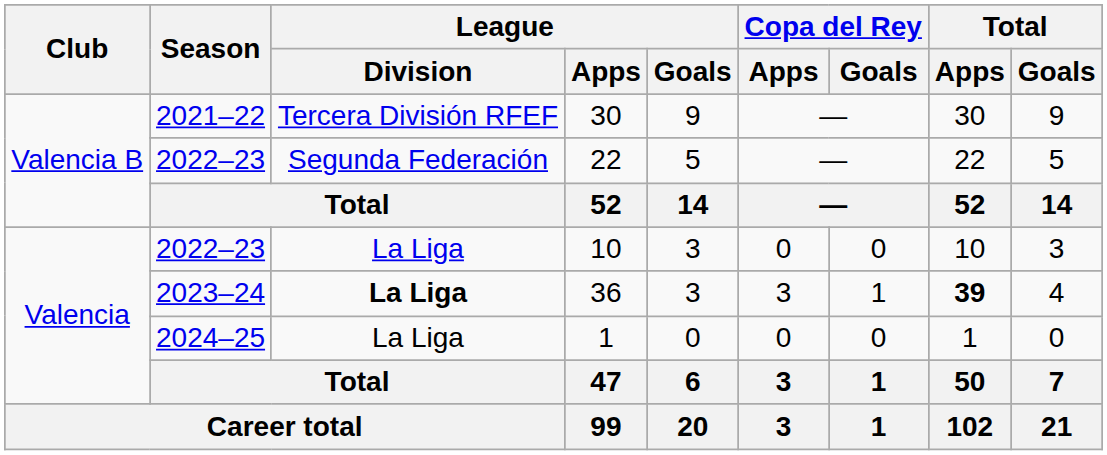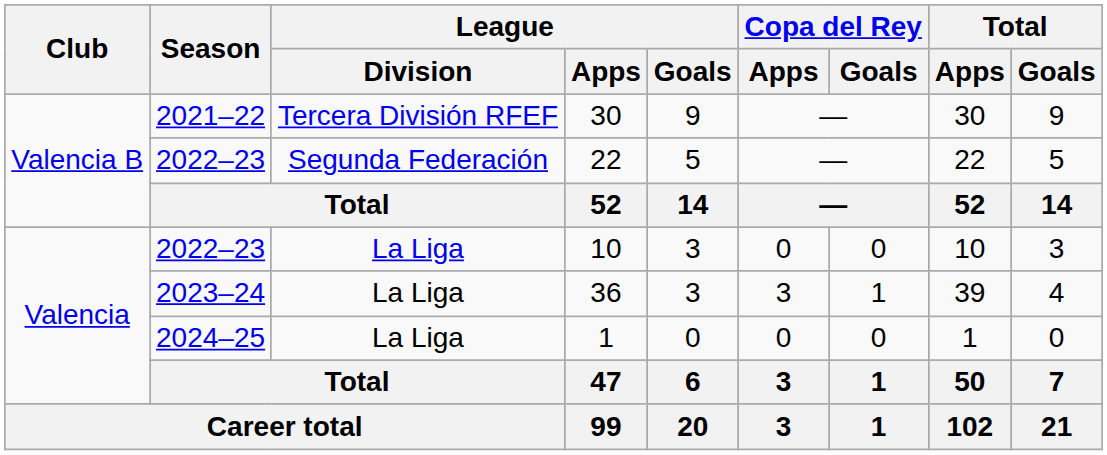36 | League / Division: bold -> normal
36 | Total / Apps: bold -> normal
